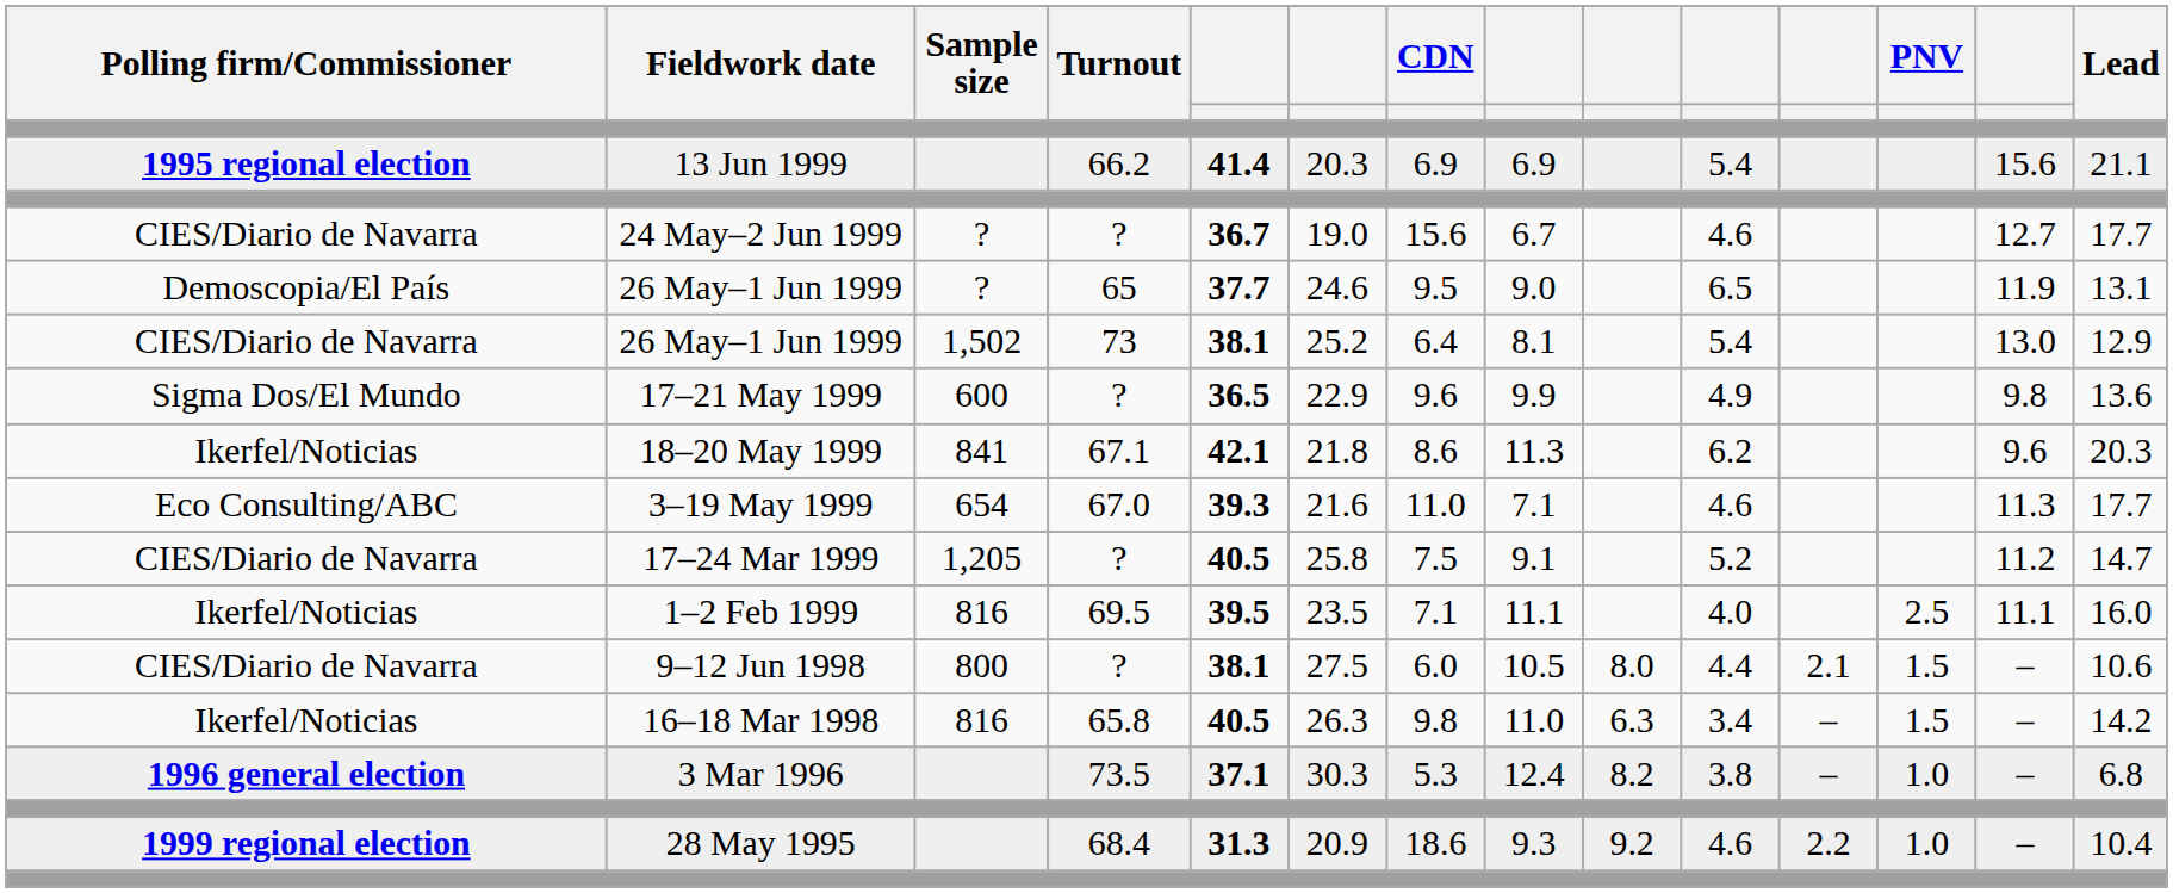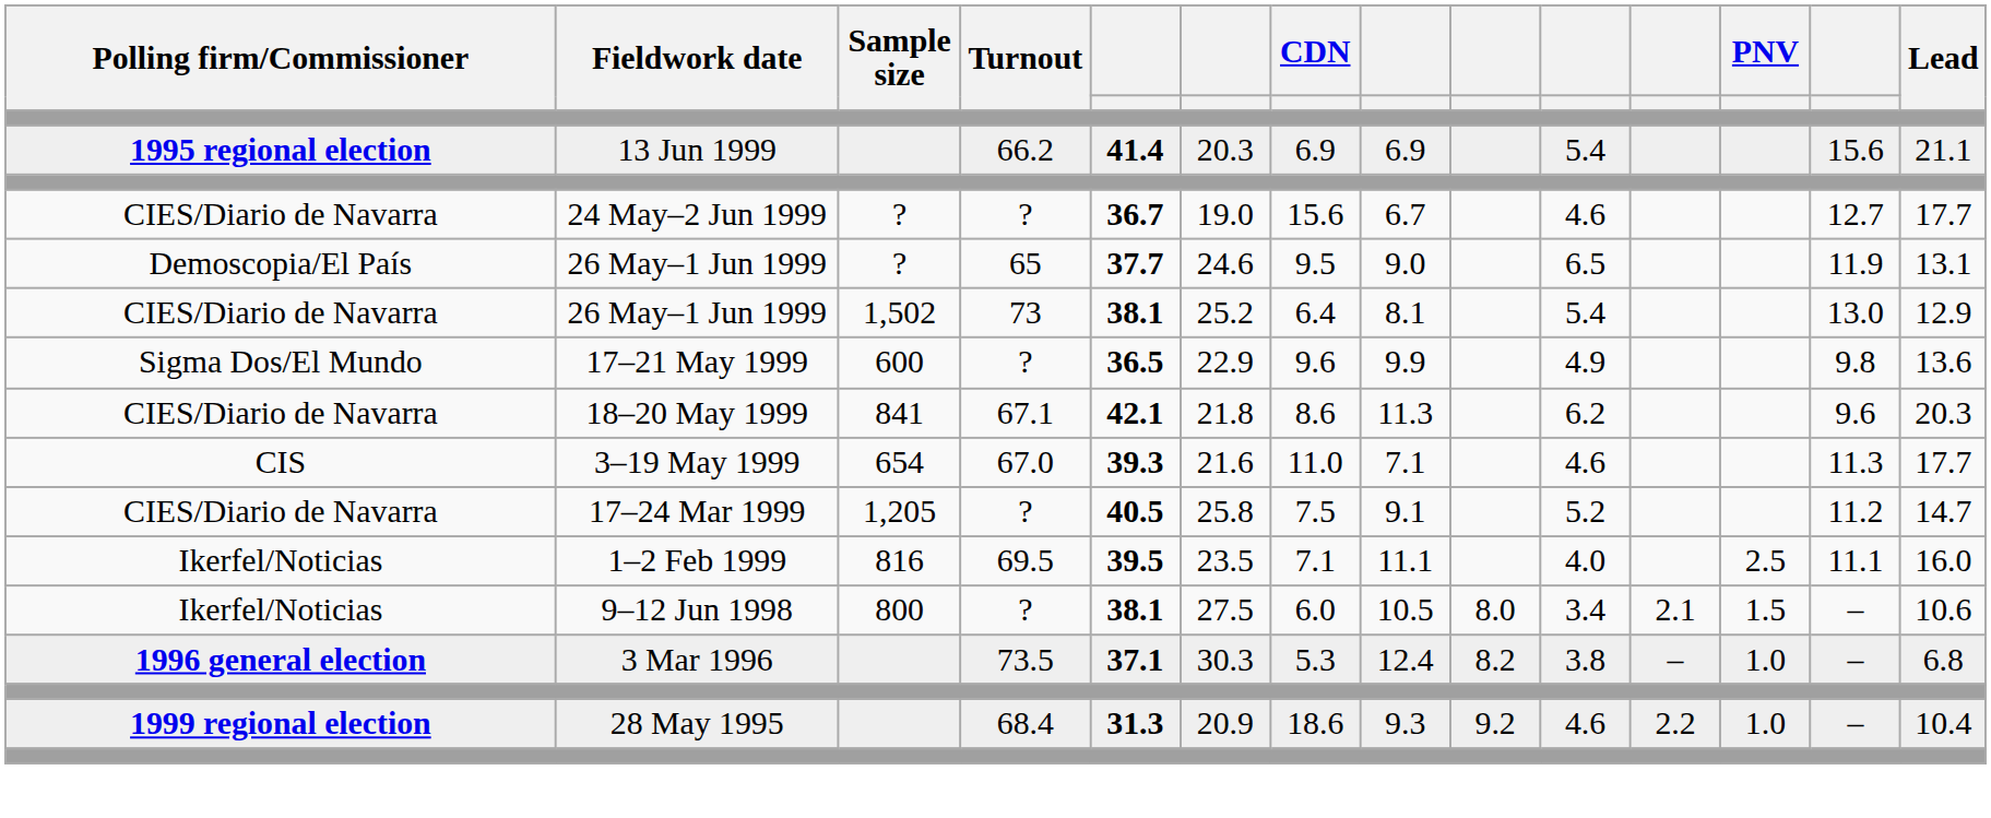18–20 May 1999 | Polling firm/Commissioner: Ikerfel/Noticias -> CIES/Diario de Navarra
3–19 May 1999 | Polling firm/Commissioner: Eco Consulting/ABC -> CIS
9–12 Jun 1998 | Polling firm/Commissioner: CIES/Diario de Navarra -> Ikerfel/Noticias
9–12 Jun 1998 | column 10: 4.4 -> 3.4
- row: Ikerfel/Noticias | 16–18 Mar 1998 | 816 | 65.8 | 40.5 | 26.3 | 9.8 | 11.0 | 6.3 | 3.4 | – | 1.5 | – | 14.2
